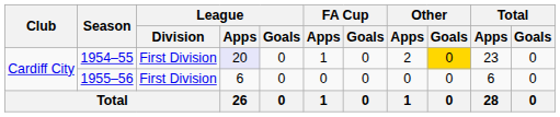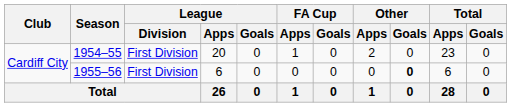1954–55 | League / Apps: lavender background -> no background
1954–55 | Other / Goals: gold background -> no background
1955–56 | Other / Goals: normal -> bold
